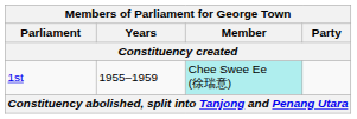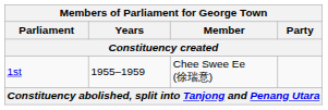1st | Member: paleturquoise background -> no background
